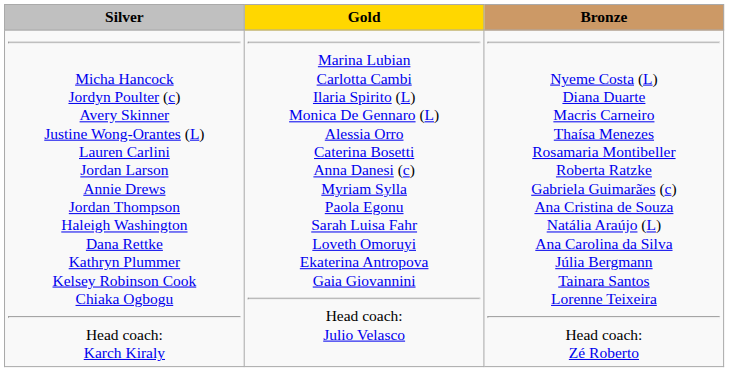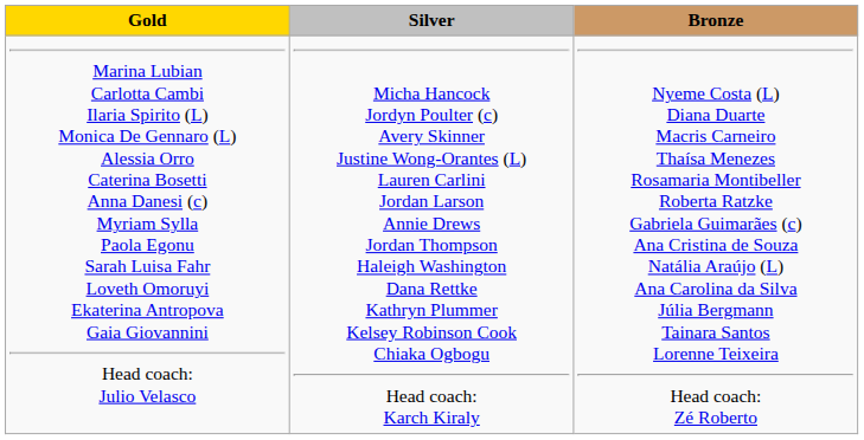columns swapped: Gold <-> Silver
